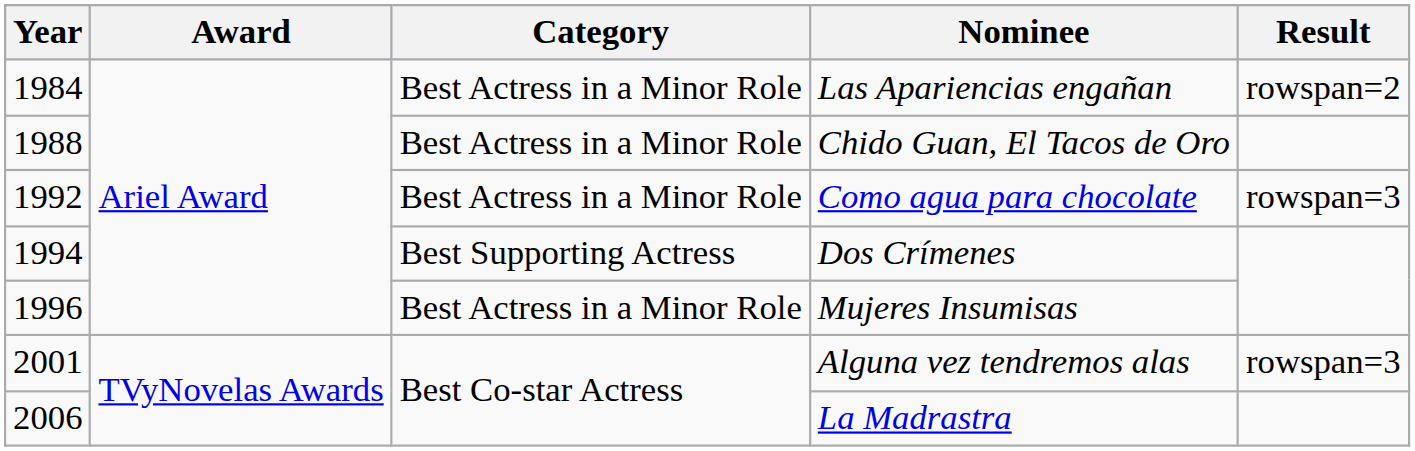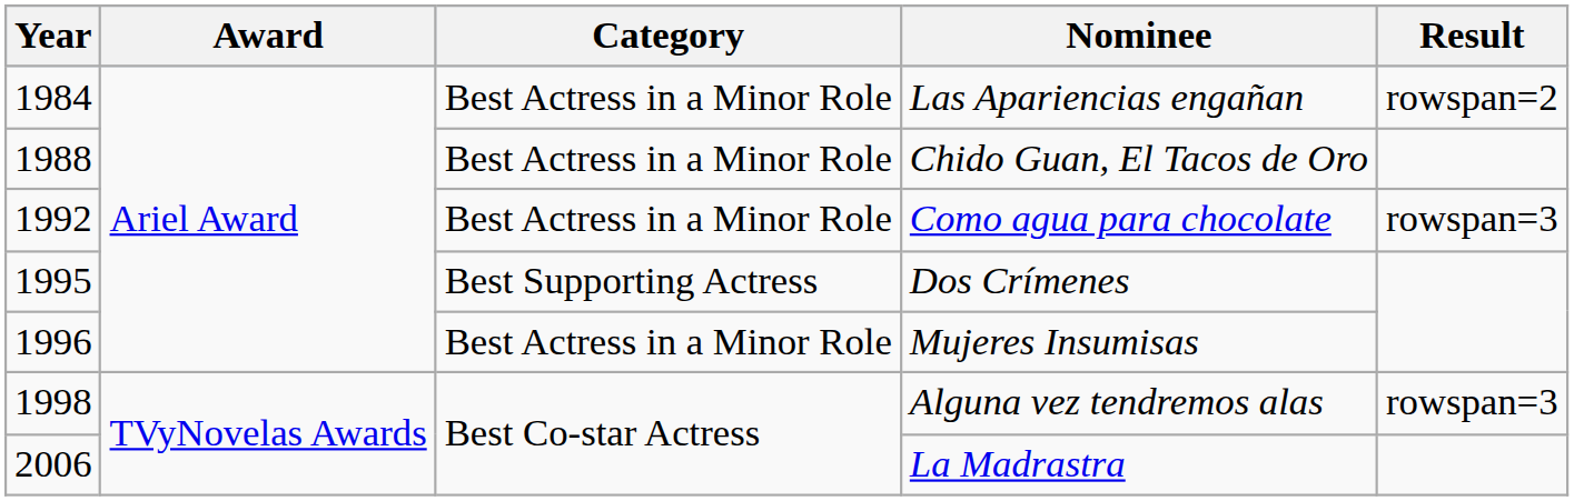Dos Crímenes | Year: 1994 -> 1995
Alguna vez tendremos alas | Year: 2001 -> 1998
